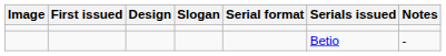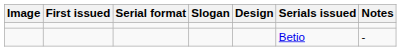columns swapped: Design <-> Serial format
